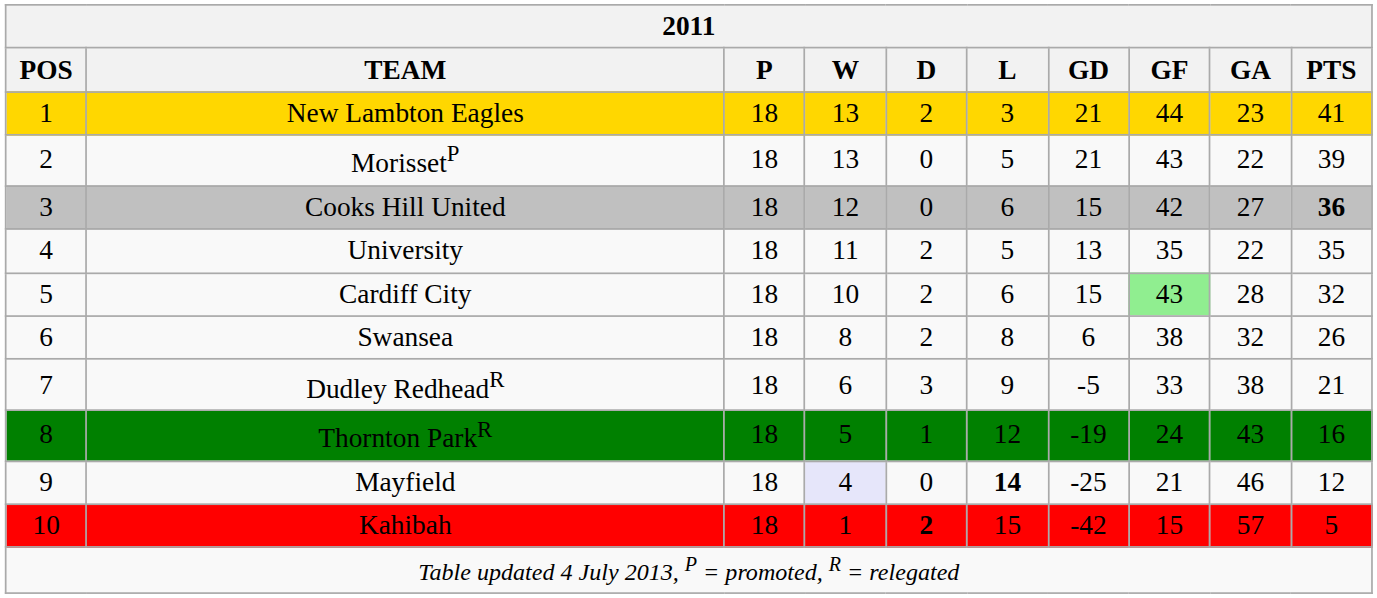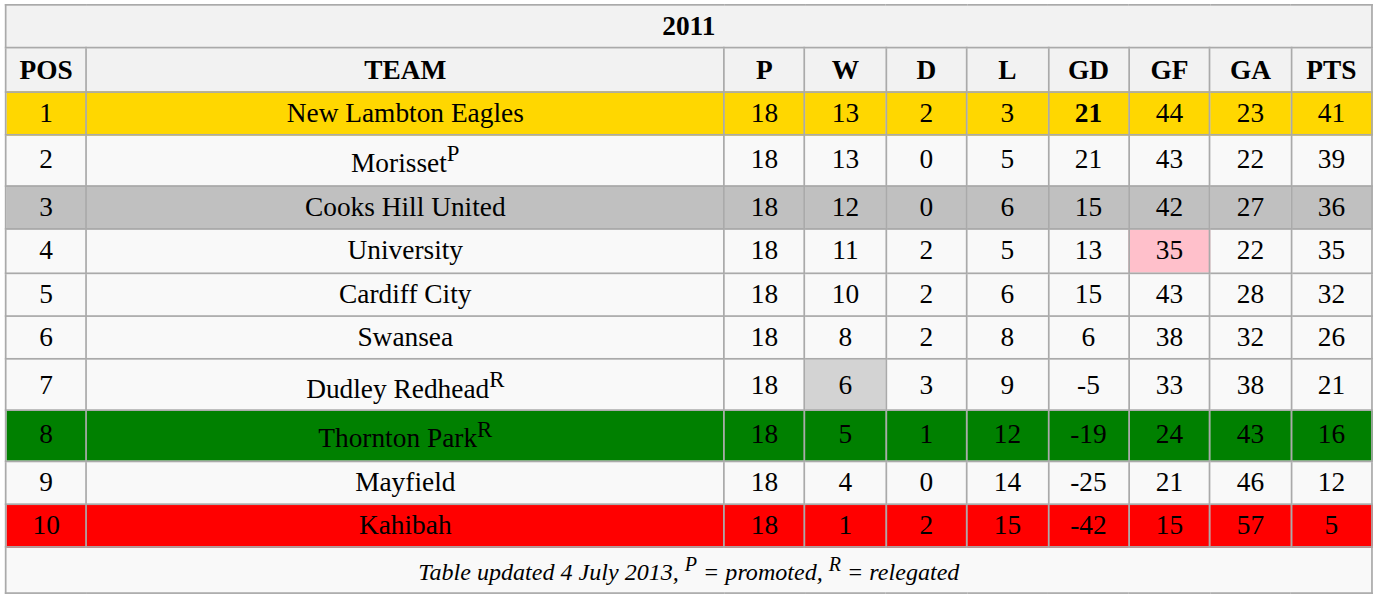New Lambton Eagles | GD: normal -> bold
Cooks Hill United | PTS: bold -> normal
University | GF: no background -> pink background
Cardiff City | GF: lightgreen background -> no background
Dudley RedheadR | W: no background -> lightgrey background
Mayfield | W: lavender background -> no background
Mayfield | L: bold -> normal
Kahibah | D: bold -> normal
